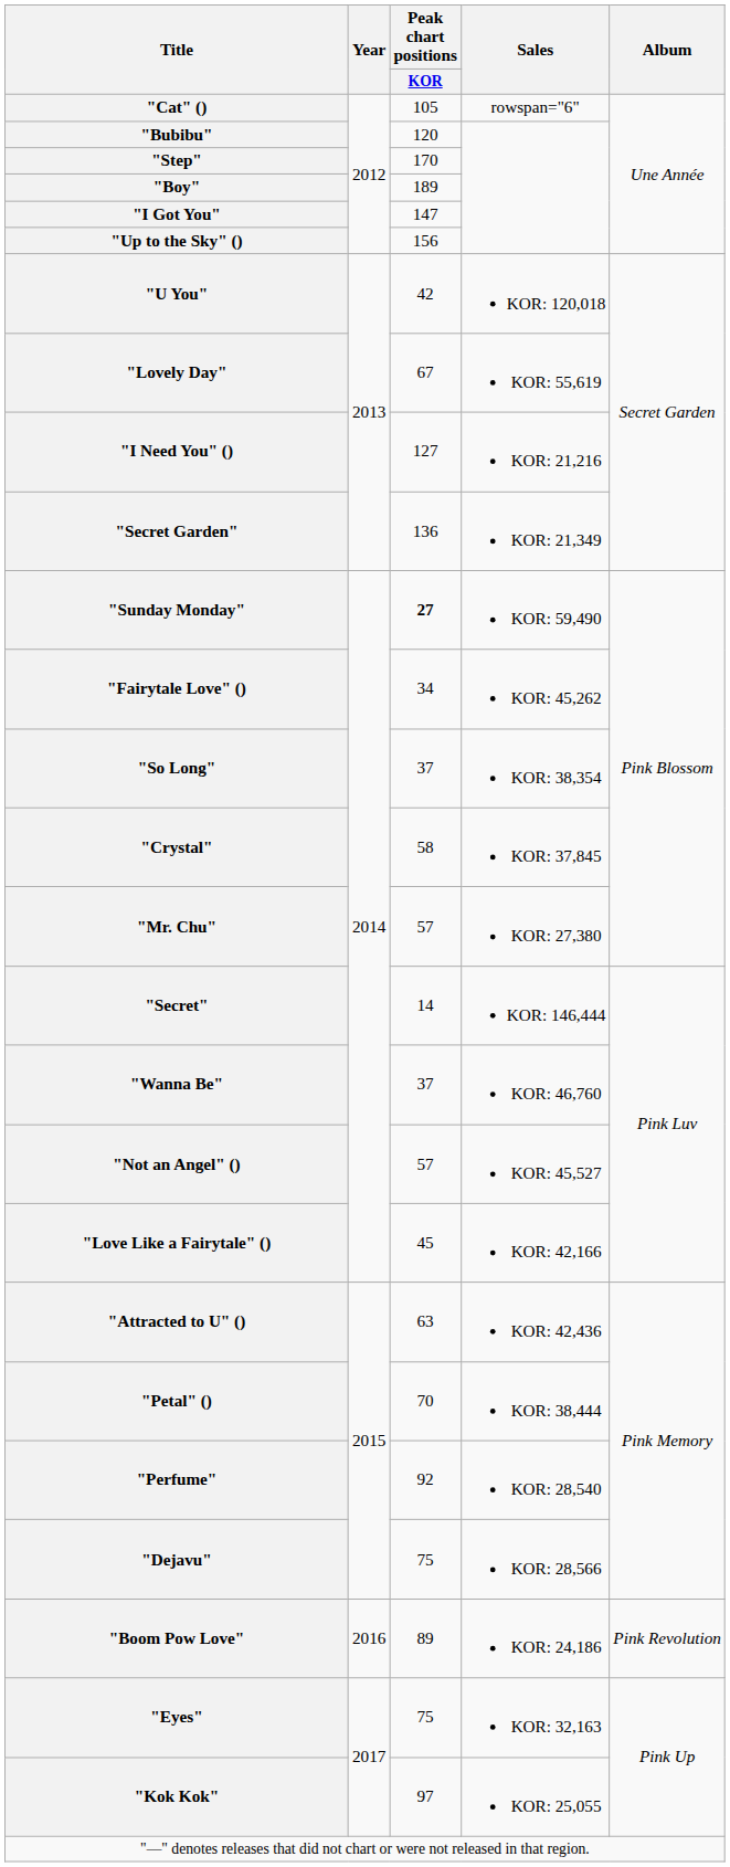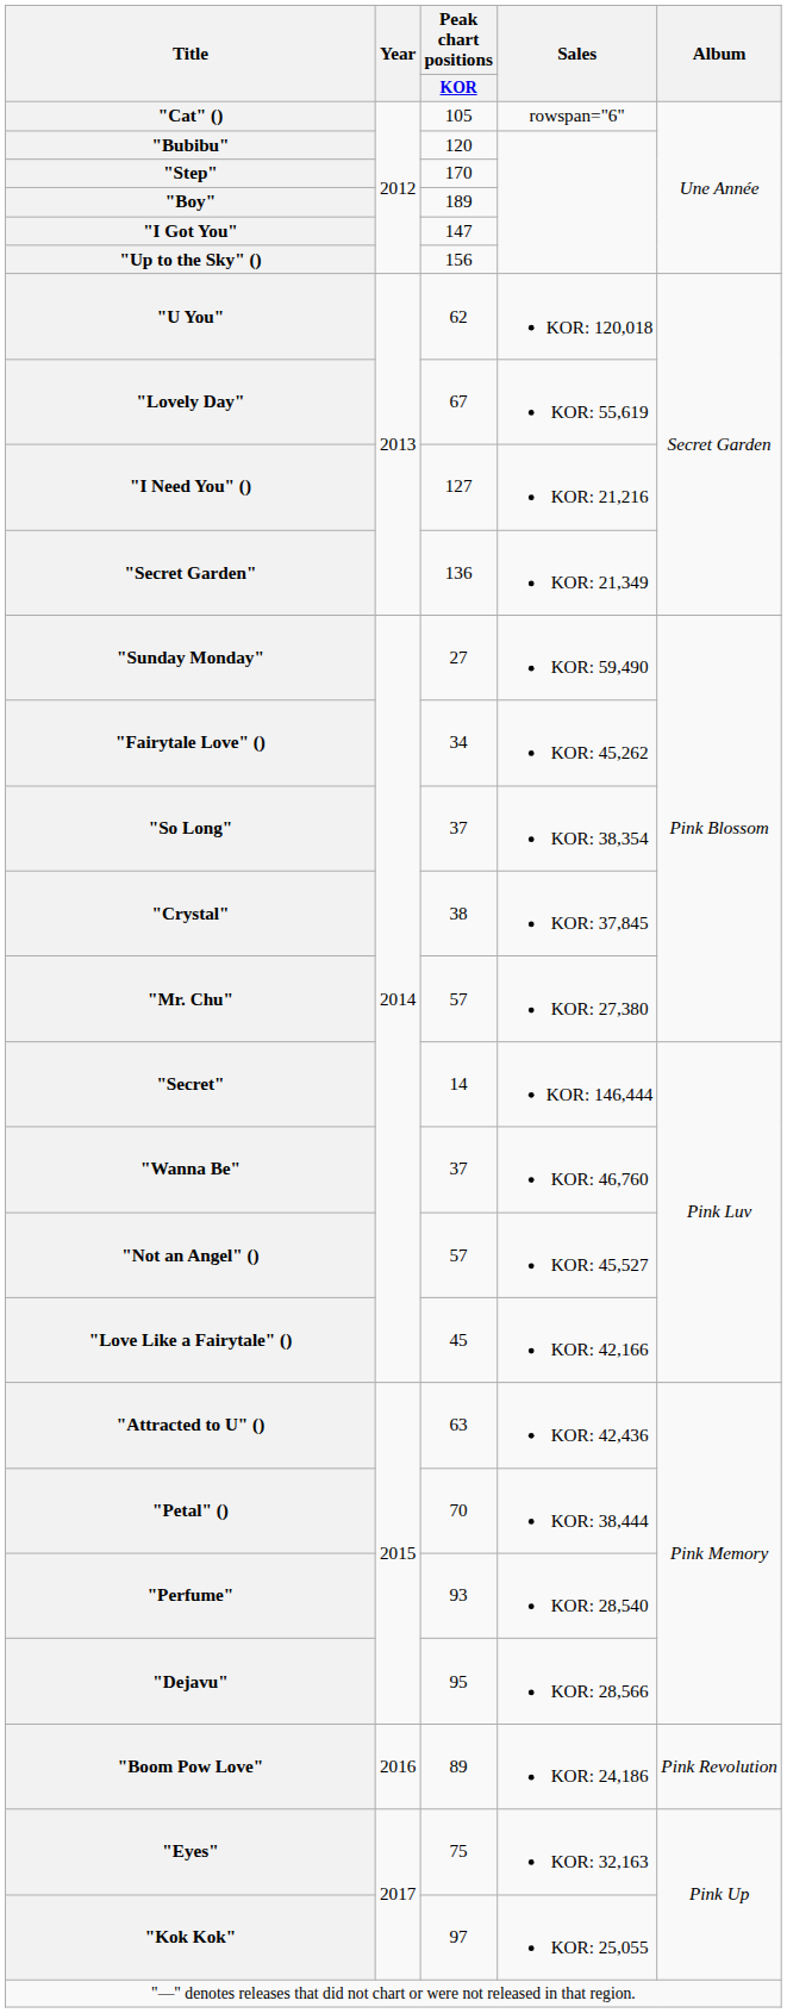"U You" | Peak chart positions / KOR: 42 -> 62
"Sunday Monday" | Peak chart positions / KOR: bold -> normal
"Crystal" | Peak chart positions / KOR: 58 -> 38
"Perfume" | Peak chart positions / KOR: 92 -> 93
"Dejavu" | Peak chart positions / KOR: 75 -> 95
